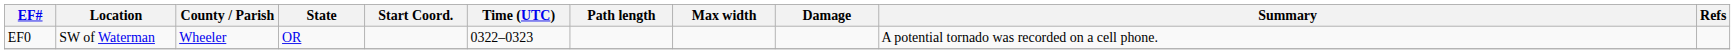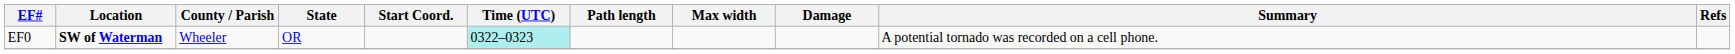EF0 | Location: normal -> bold
EF0 | Time (UTC): no background -> paleturquoise background
